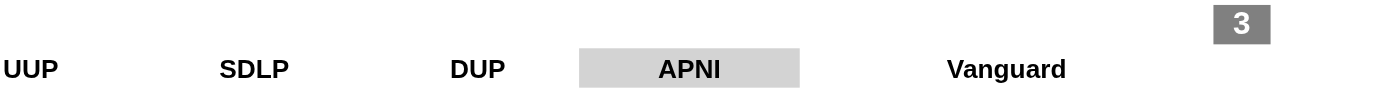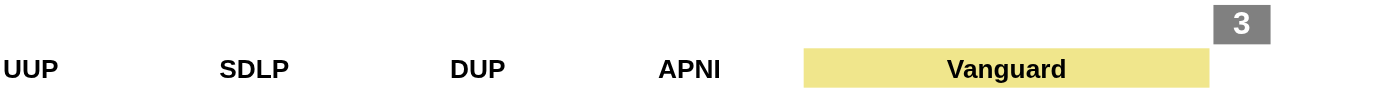UUP | column 4: lightgrey background -> no background
UUP | 7: no background -> khaki background
